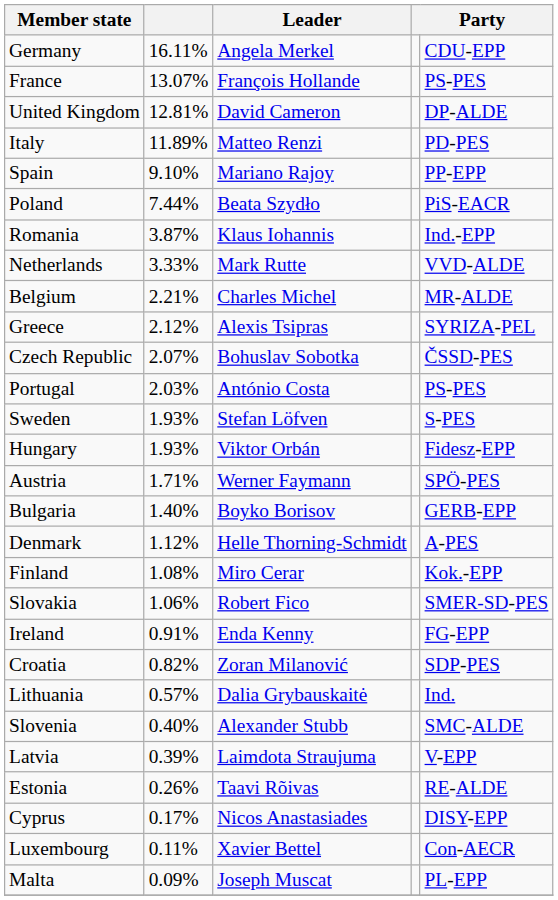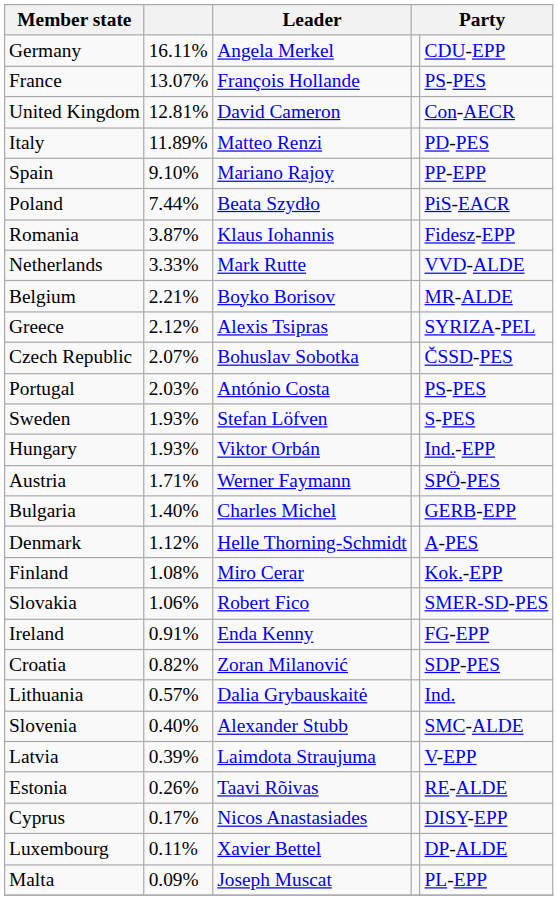United Kingdom | column 5: DP-ALDE -> Con-AECR
Romania | column 5: Ind.-EPP -> Fidesz-EPP
Belgium | Leader: Charles Michel -> Boyko Borisov
Hungary | column 5: Fidesz-EPP -> Ind.-EPP
Bulgaria | Leader: Boyko Borisov -> Charles Michel
Luxembourg | column 5: Con-AECR -> DP-ALDE
